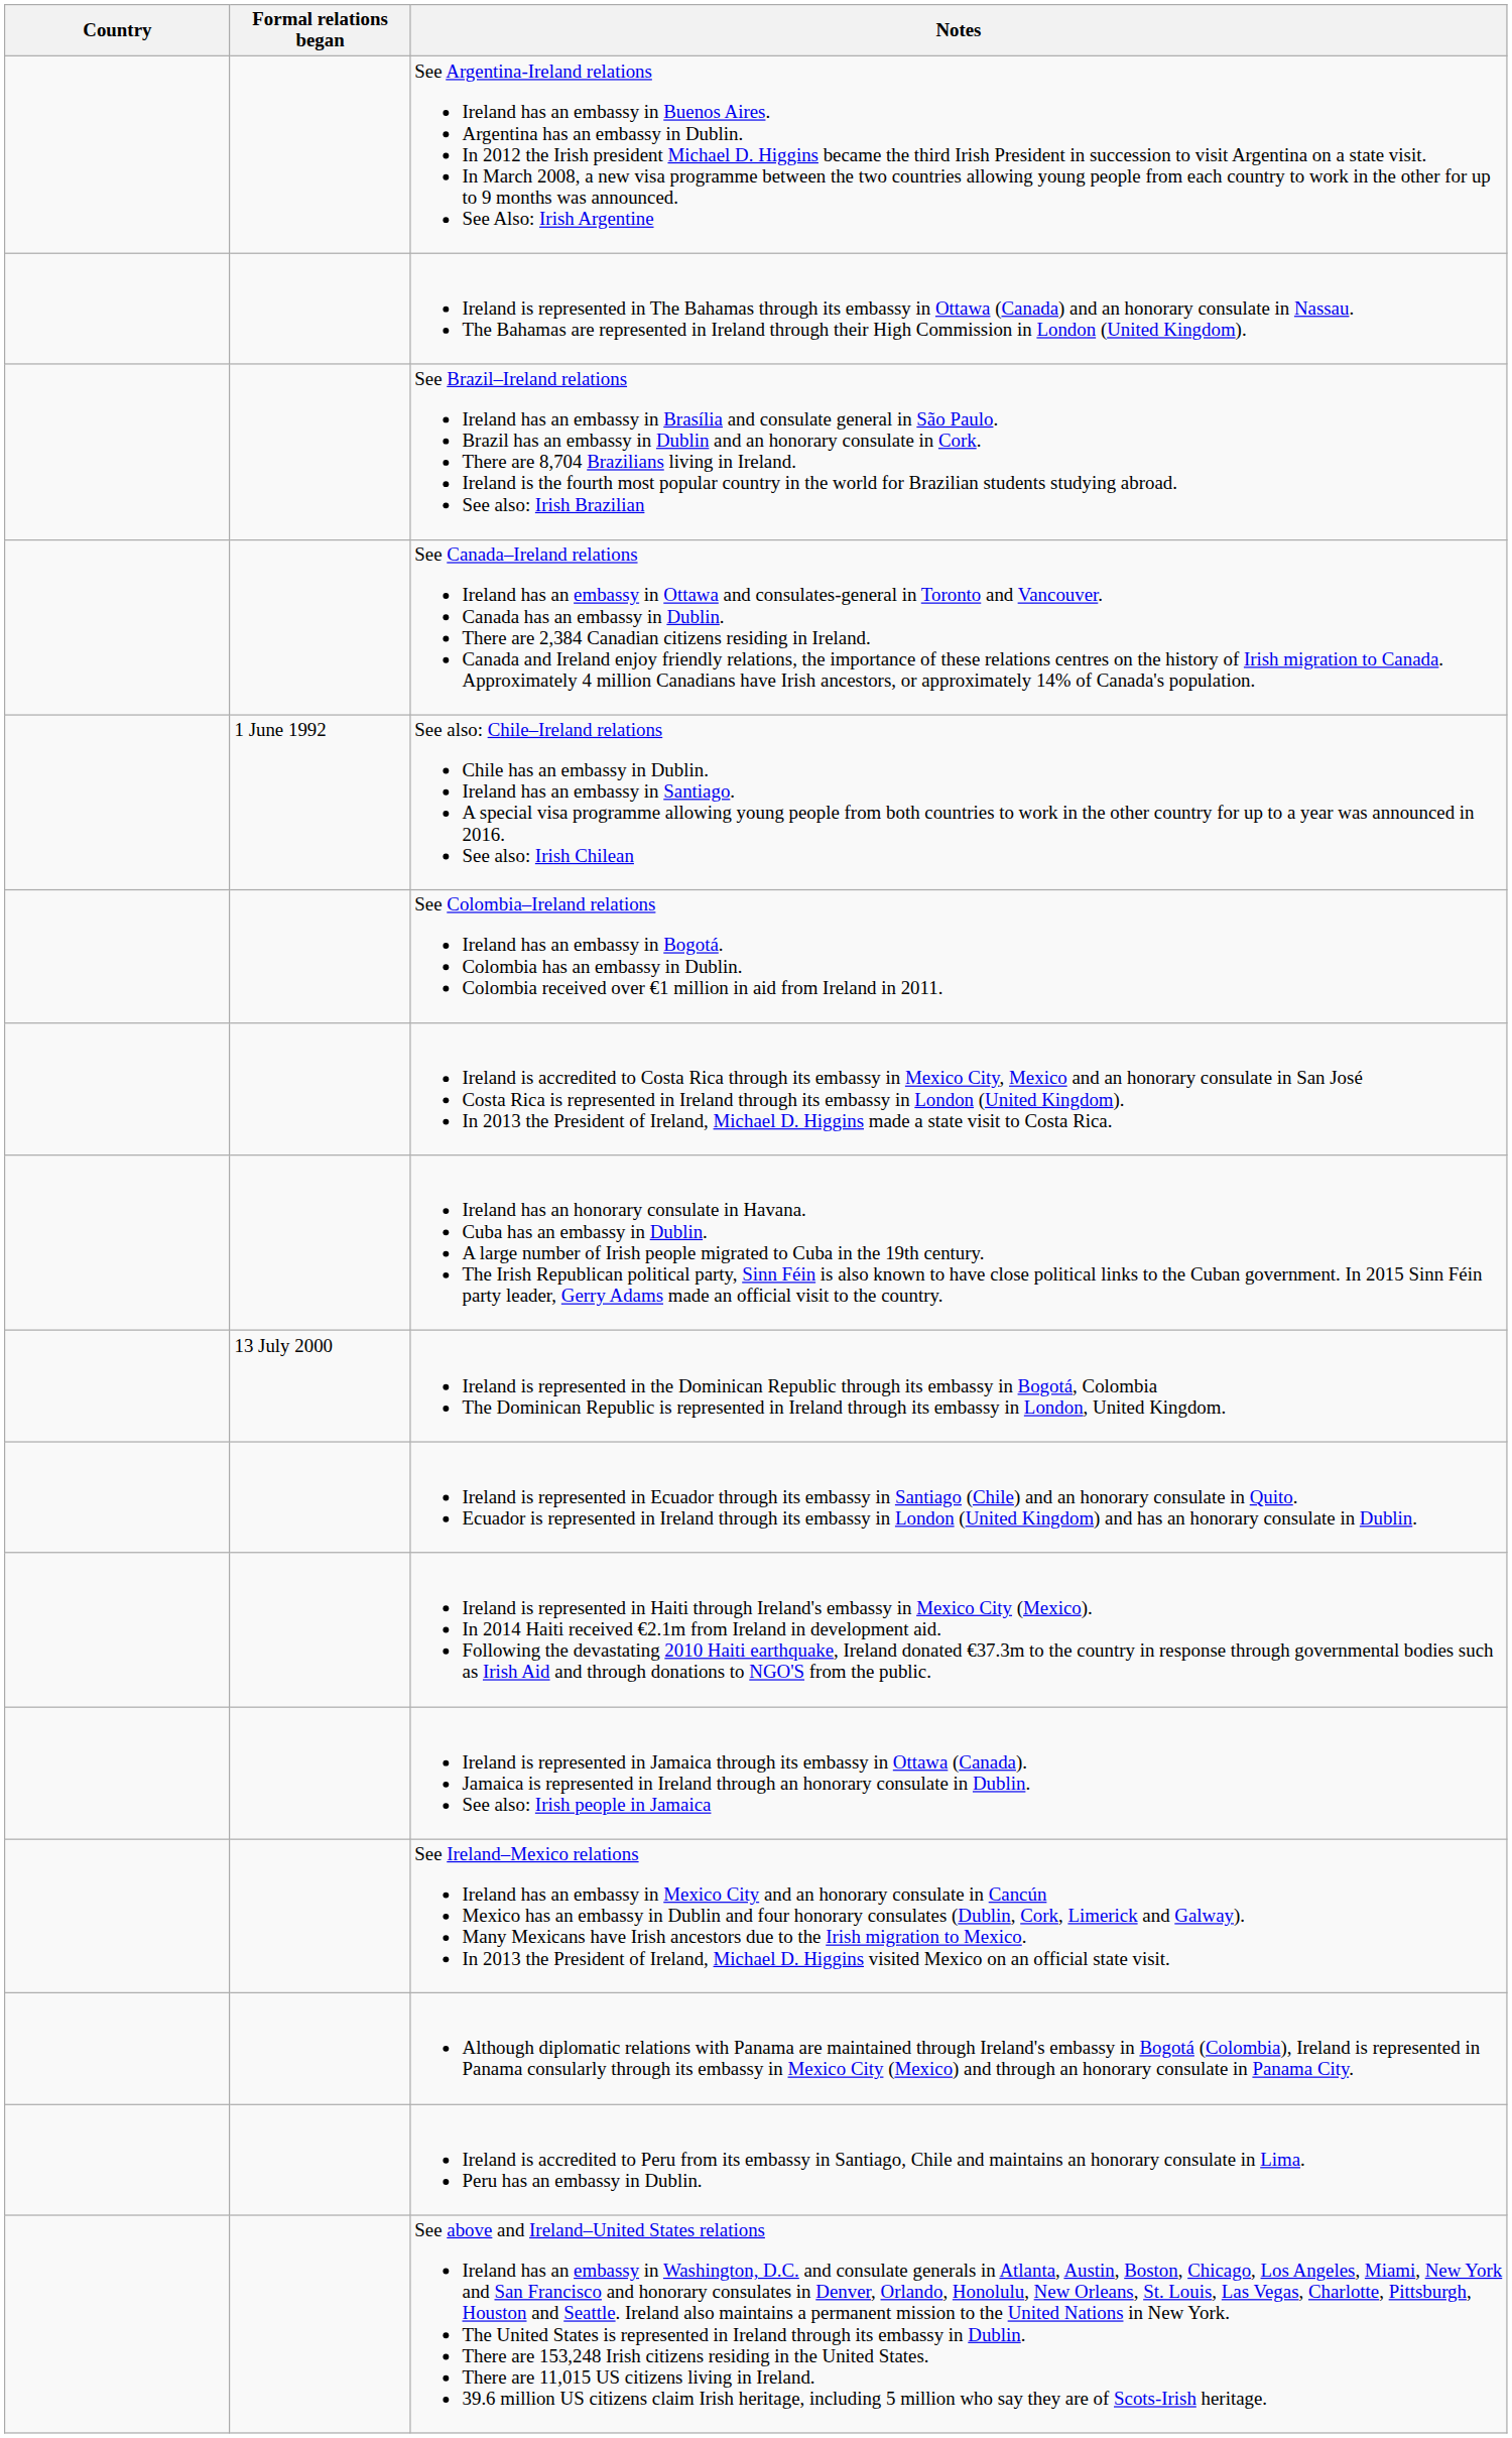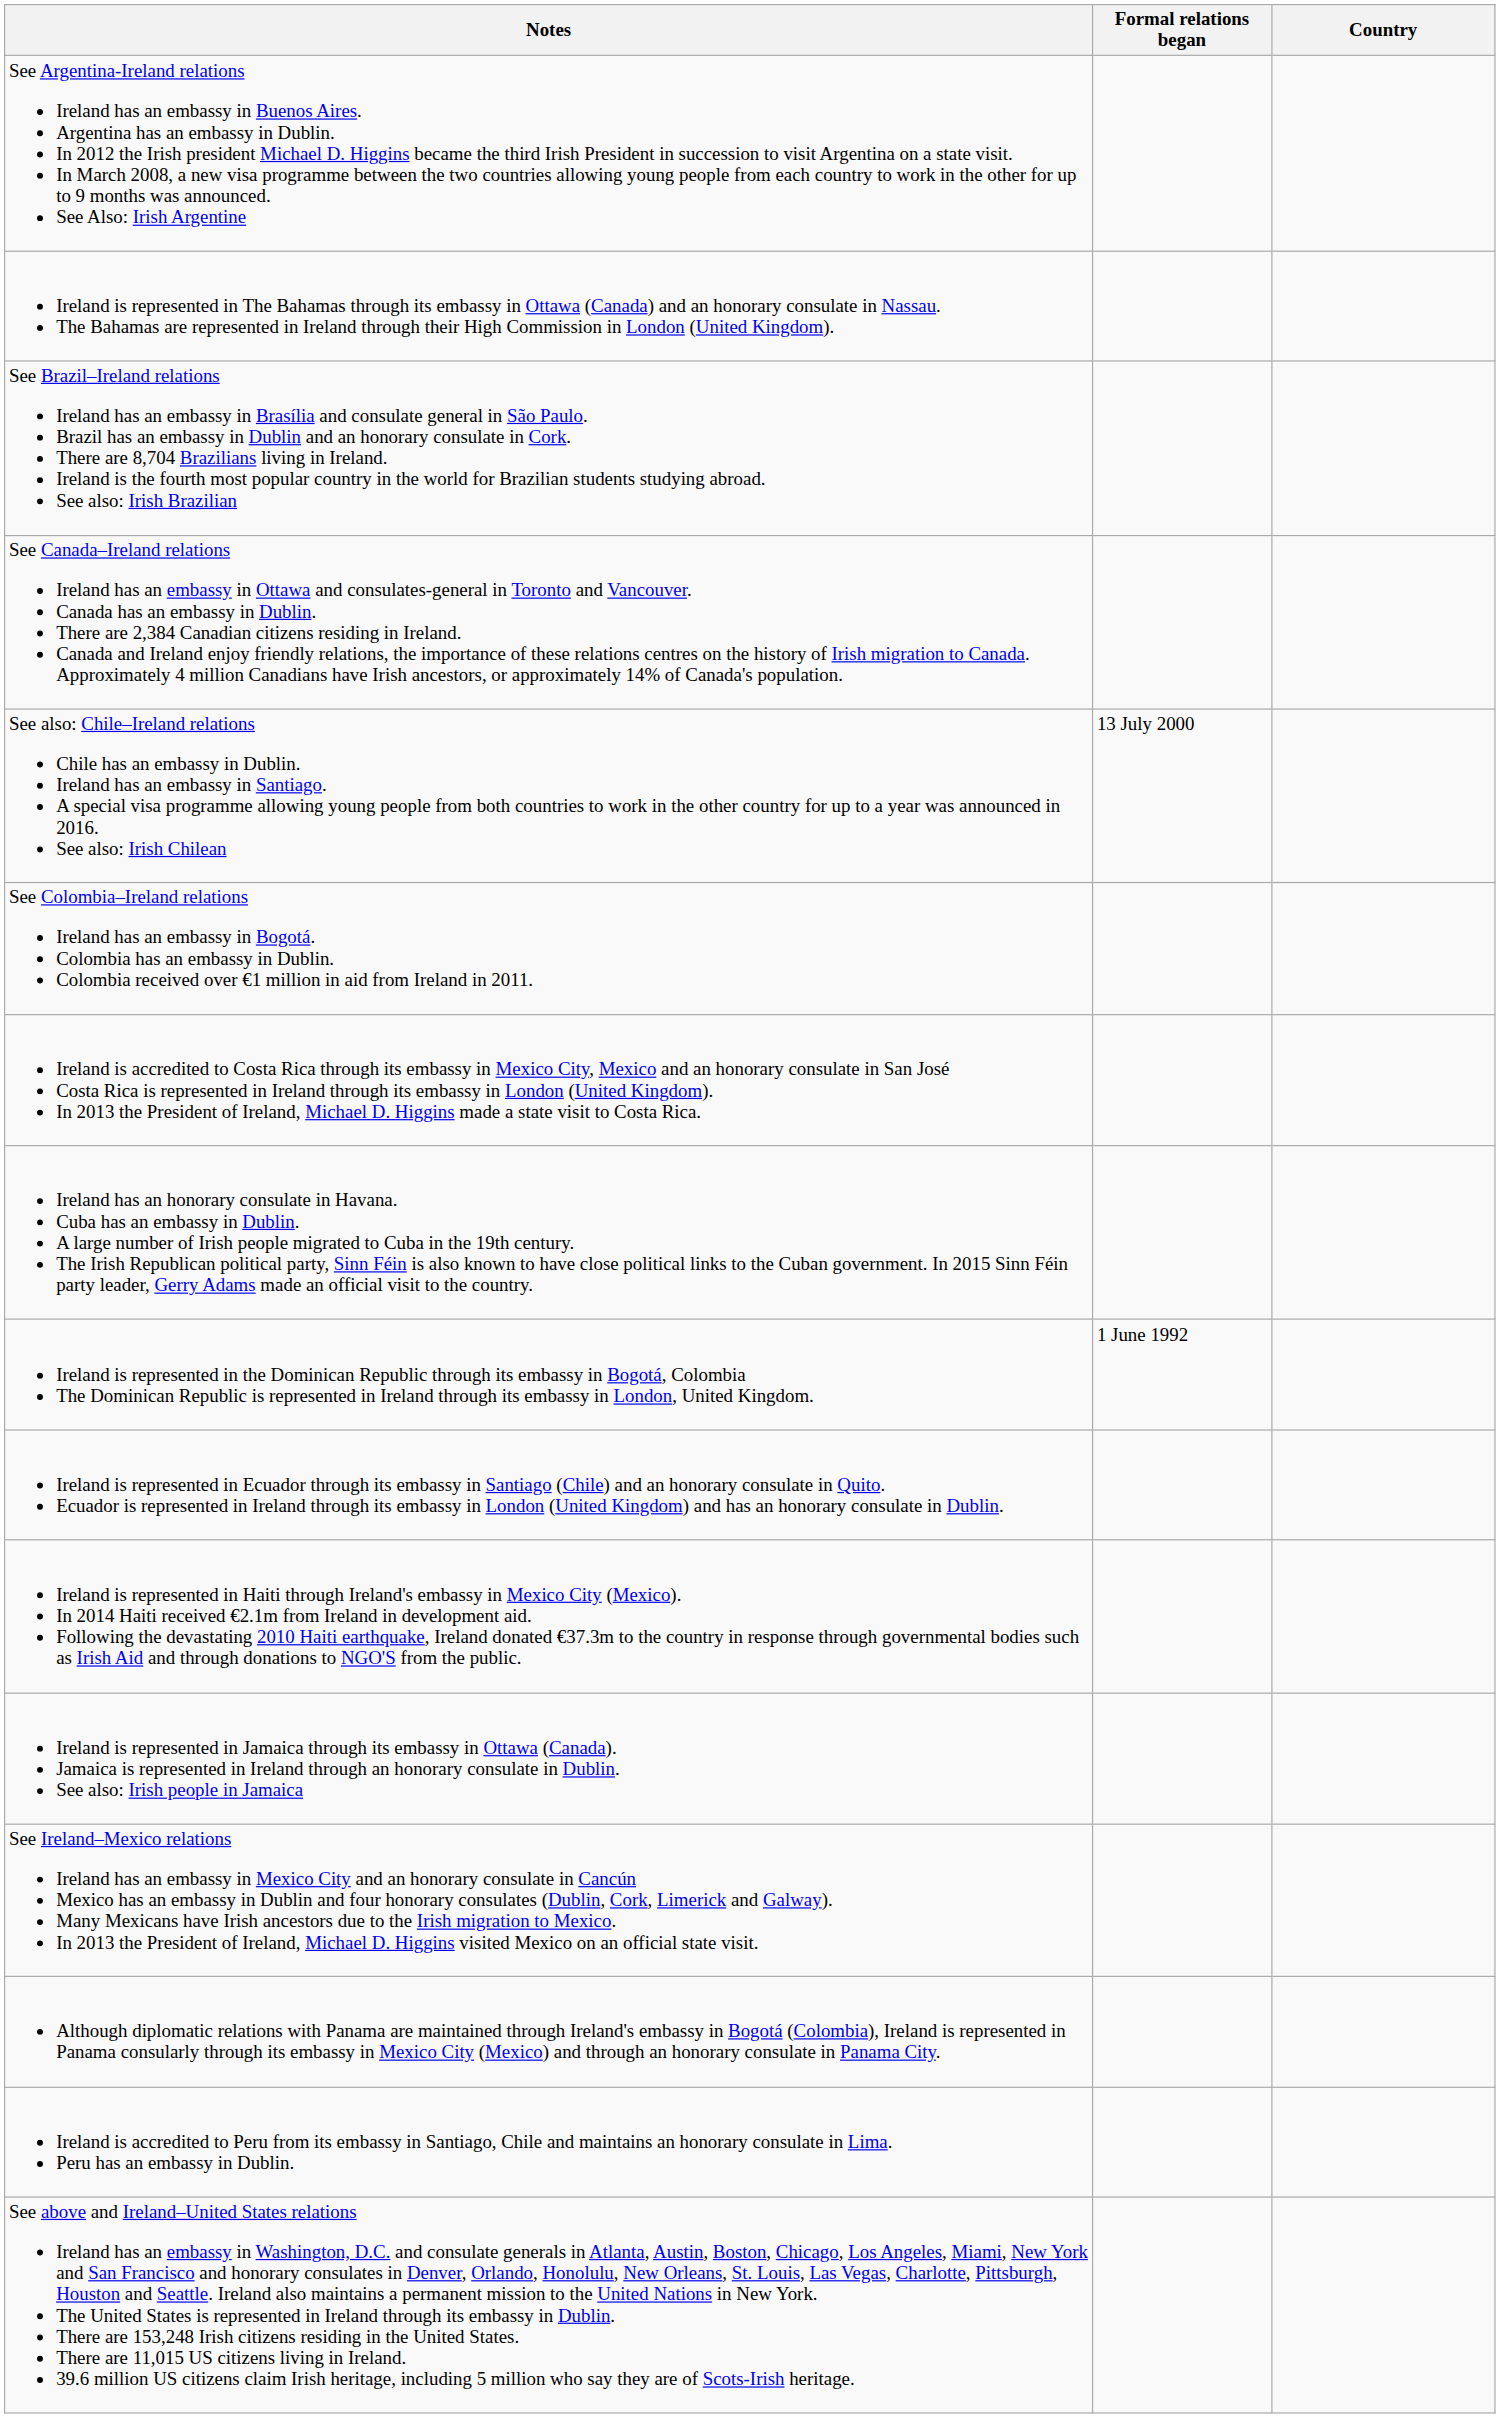columns swapped: Country <-> Notes
row 6 | Formal relations began: 1 June 1992 -> 13 July 2000
row 10 | Formal relations began: 13 July 2000 -> 1 June 1992
